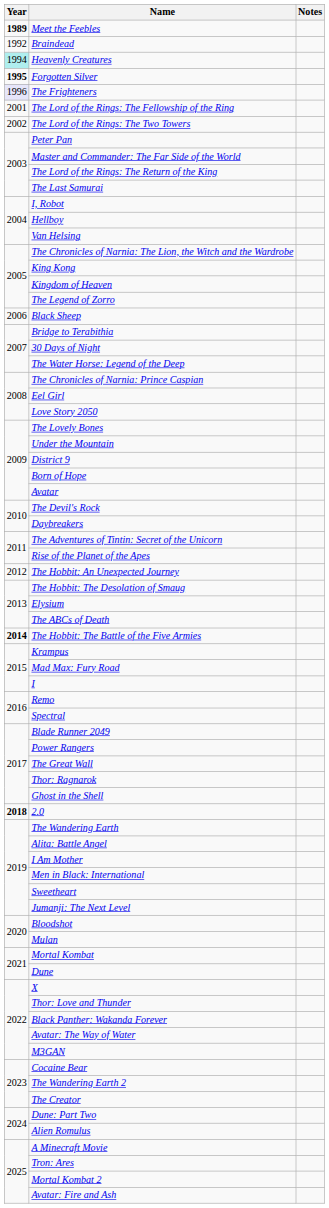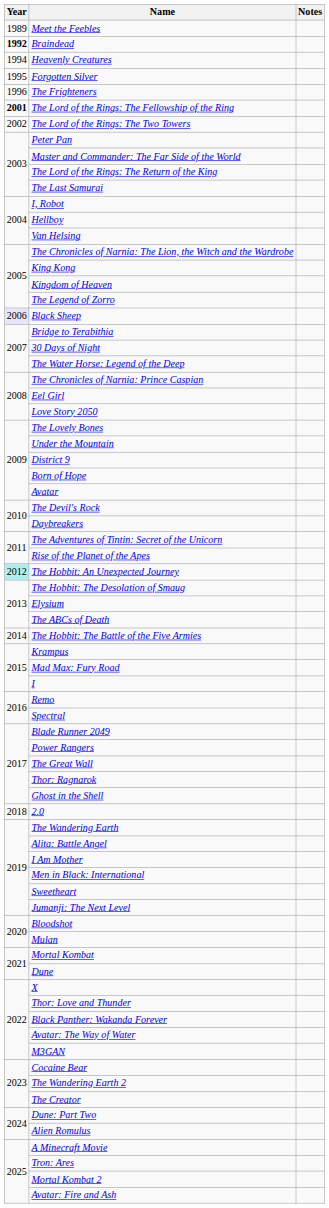Meet the Feebles | Year: bold -> normal
Braindead | Year: normal -> bold
Heavenly Creatures | Year: paleturquoise background -> no background
Forgotten Silver | Year: bold -> normal
The Frighteners | Year: lavender background -> no background
The Lord of the Rings: The Fellowship of the Ring | Year: normal -> bold
Black Sheep | Year: no background -> lavender background
The Hobbit: An Unexpected Journey | Year: no background -> paleturquoise background
The Hobbit: The Battle of the Five Armies | Year: bold -> normal
2.0 | Year: bold -> normal
